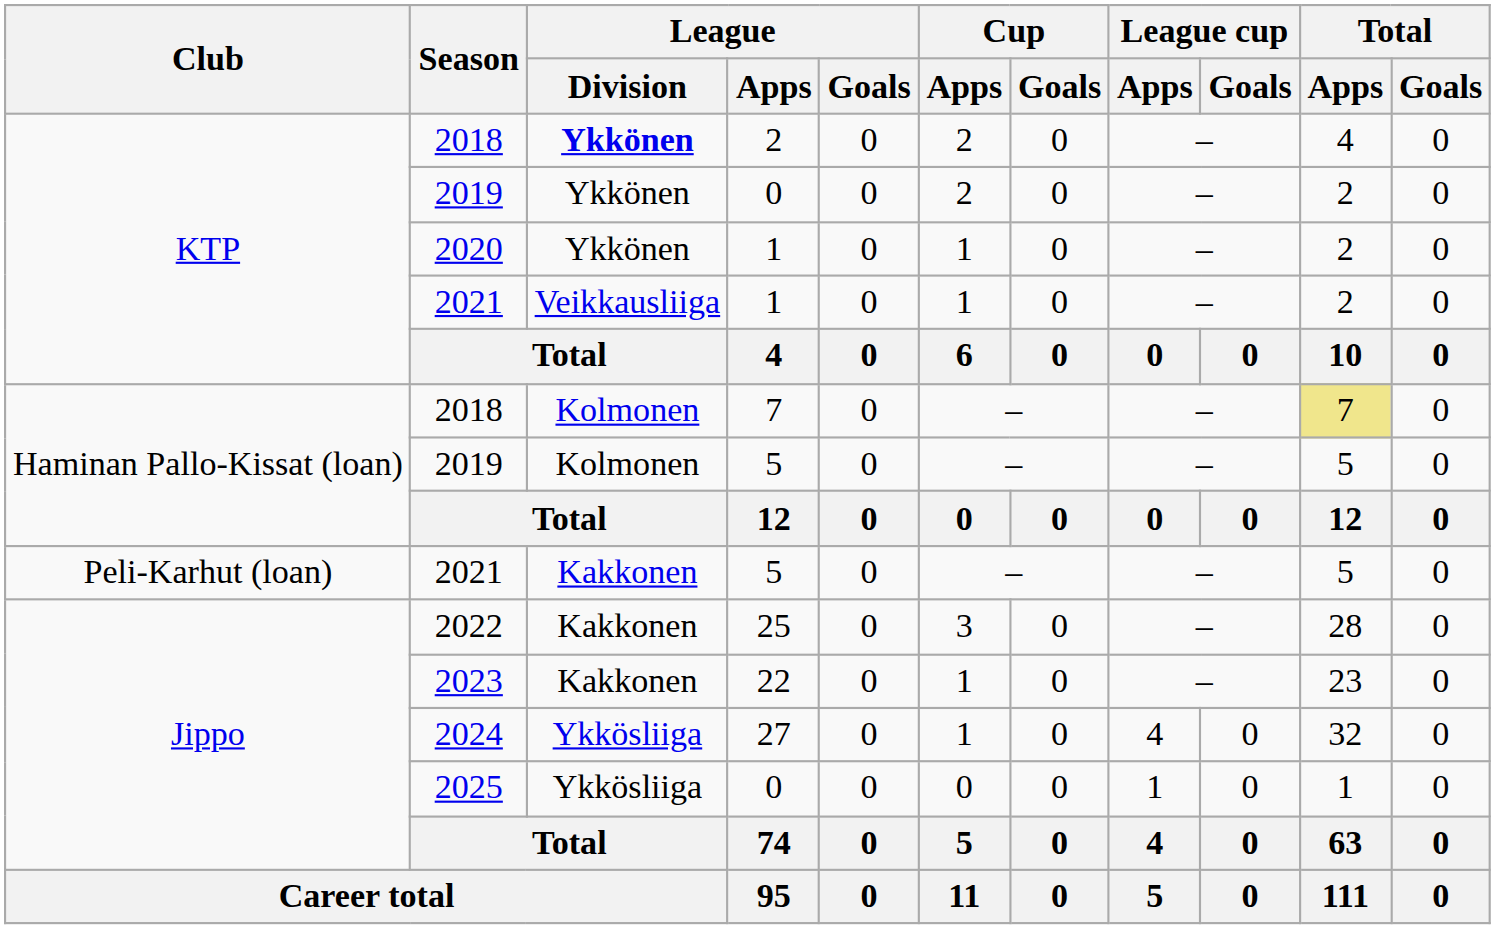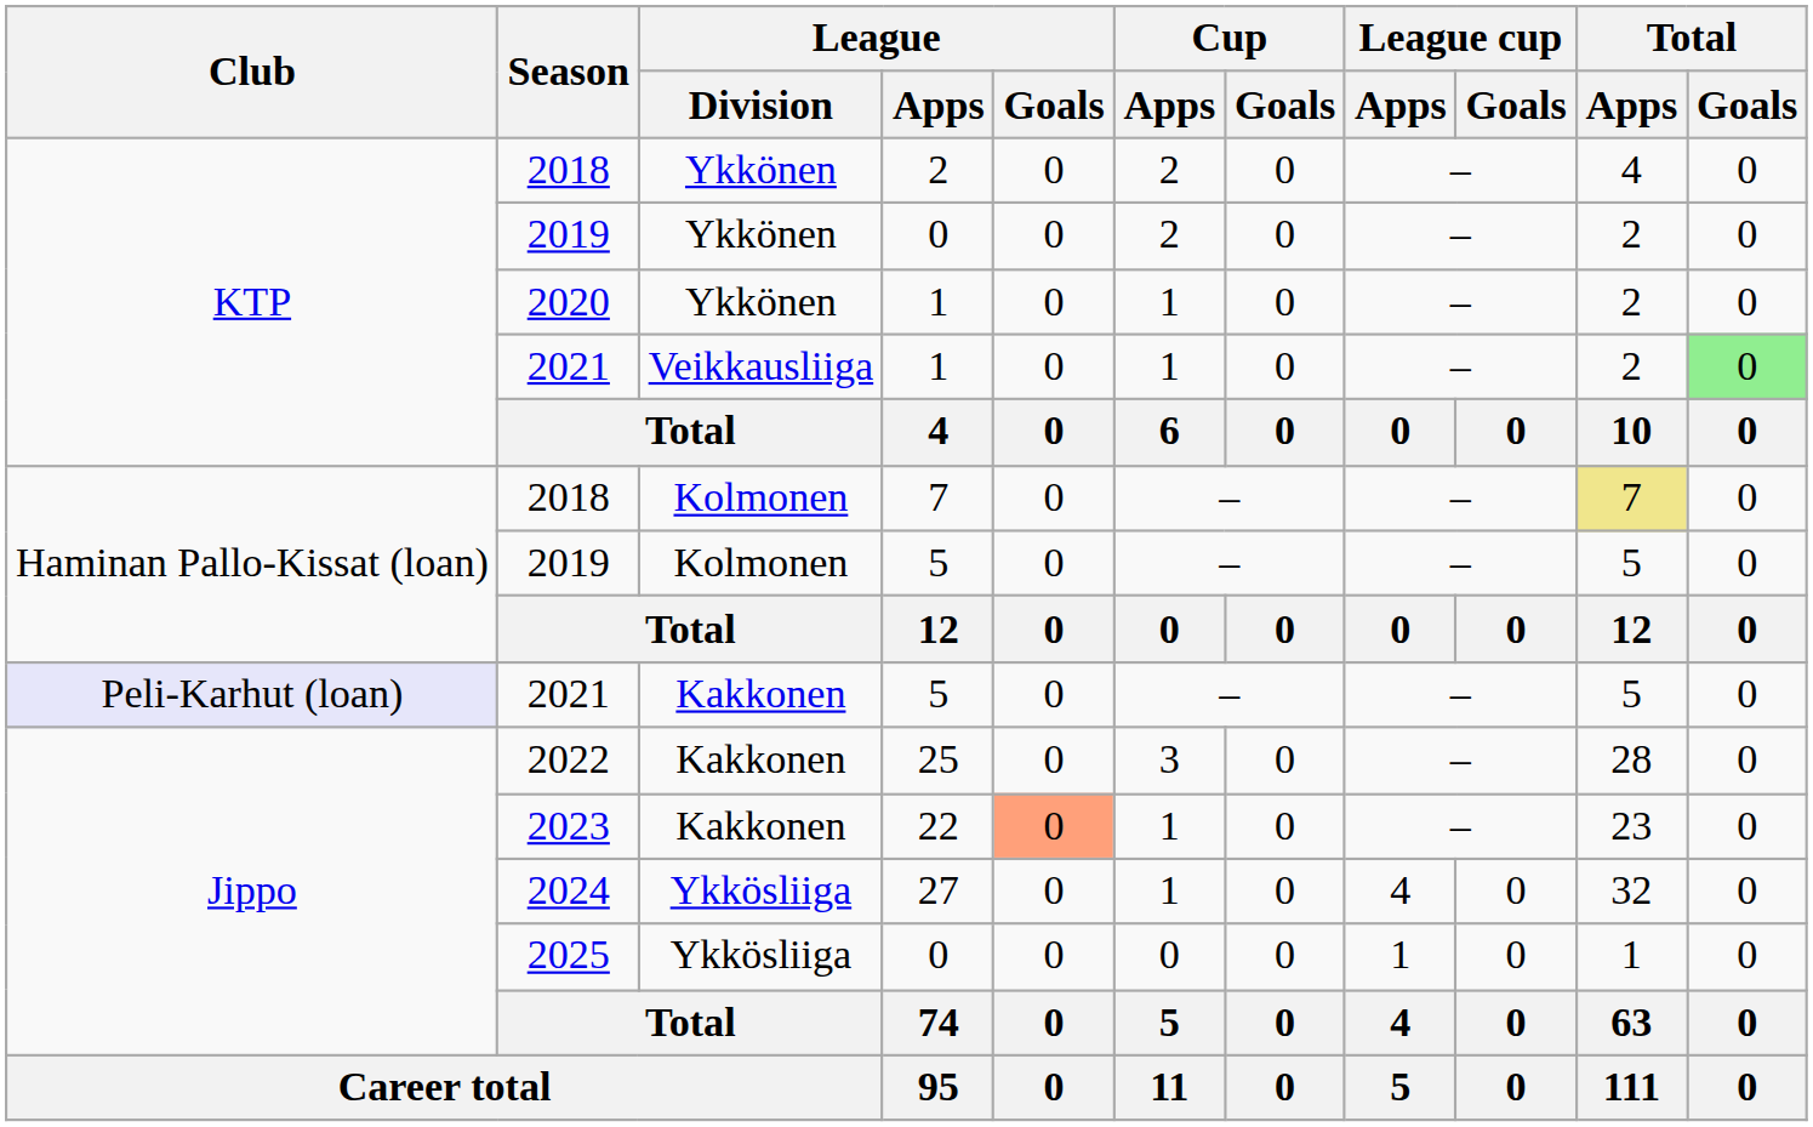2018 / 2 | League / Division: bold -> normal
2021 / 1 | Total / Goals: no background -> lightgreen background
2021 / 5 | Club: no background -> lavender background
2023 | League / Goals: no background -> lightsalmon background
